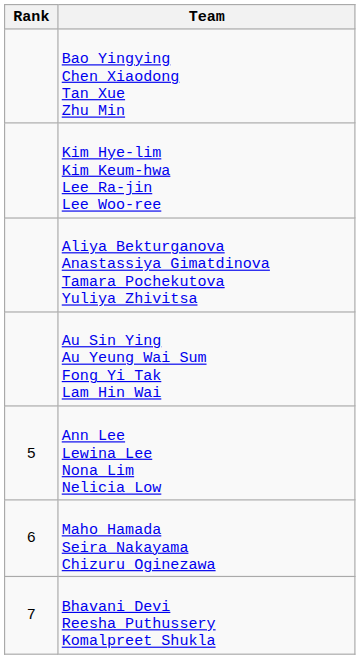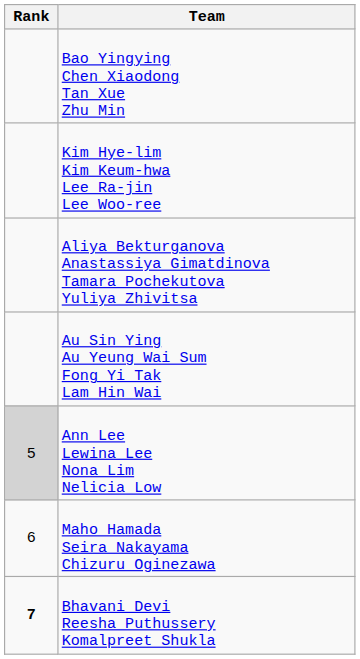Ann Lee Lewina Lee Nona Lim Nelicia Low | Rank: no background -> lightgrey background
Bhavani Devi Reesha Puthussery Komalpreet Shukla | Rank: normal -> bold
